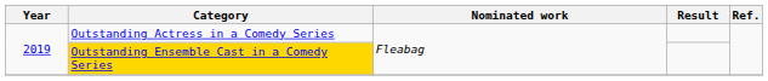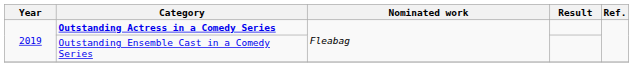Outstanding Actress in a Comedy Series | Category: normal -> bold
Outstanding Ensemble Cast in a Comedy Series | Category: gold background -> no background
